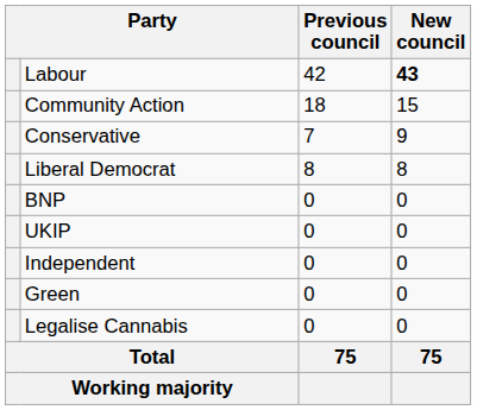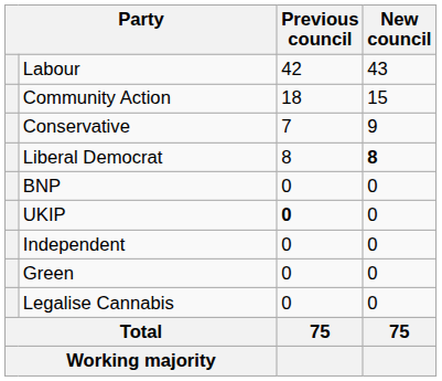Labour | New council: bold -> normal
Liberal Democrat | New council: normal -> bold
UKIP | Previous council: normal -> bold
